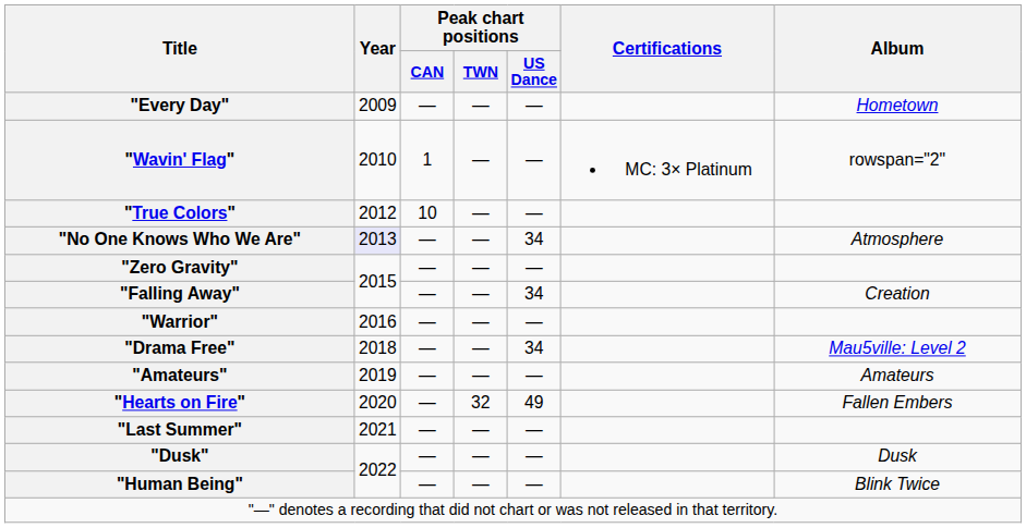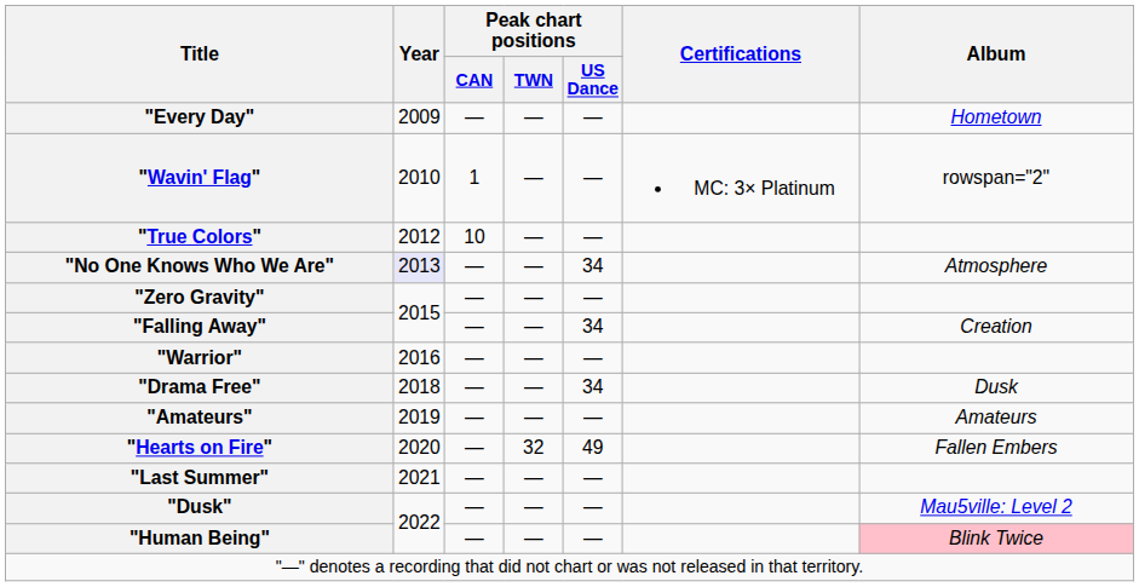"Drama Free" | Album: Mau5ville: Level 2 -> Dusk
"Dusk" | Album: Dusk -> Mau5ville: Level 2
"Human Being" | Album: no background -> pink background
